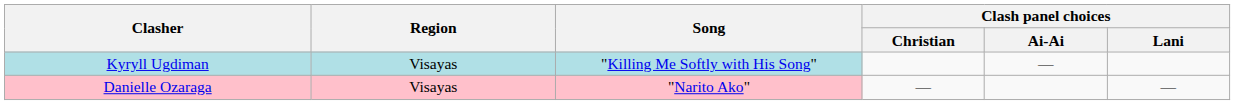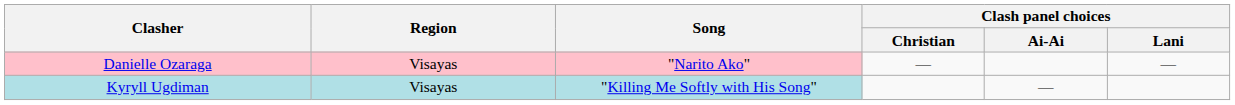rows swapped: Kyryll Ugdiman <-> Danielle Ozaraga
